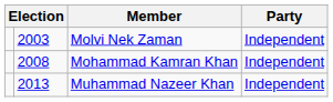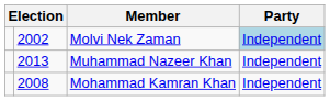Molvi Nek Zaman | column 2: 2003 -> 2002
Molvi Nek Zaman | Party: no background -> lightblue background
rows swapped: Mohammad Kamran Khan <-> Muhammad Nazeer Khan
